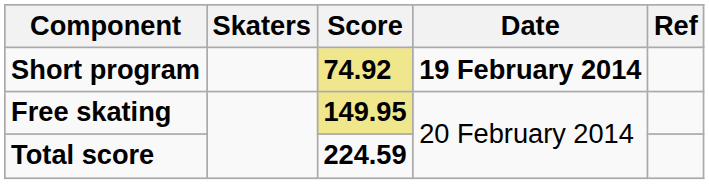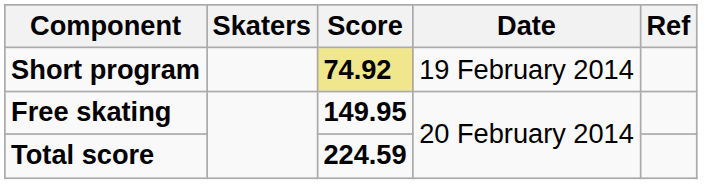Short program | Date: bold -> normal
Free skating | Score: khaki background -> no background
